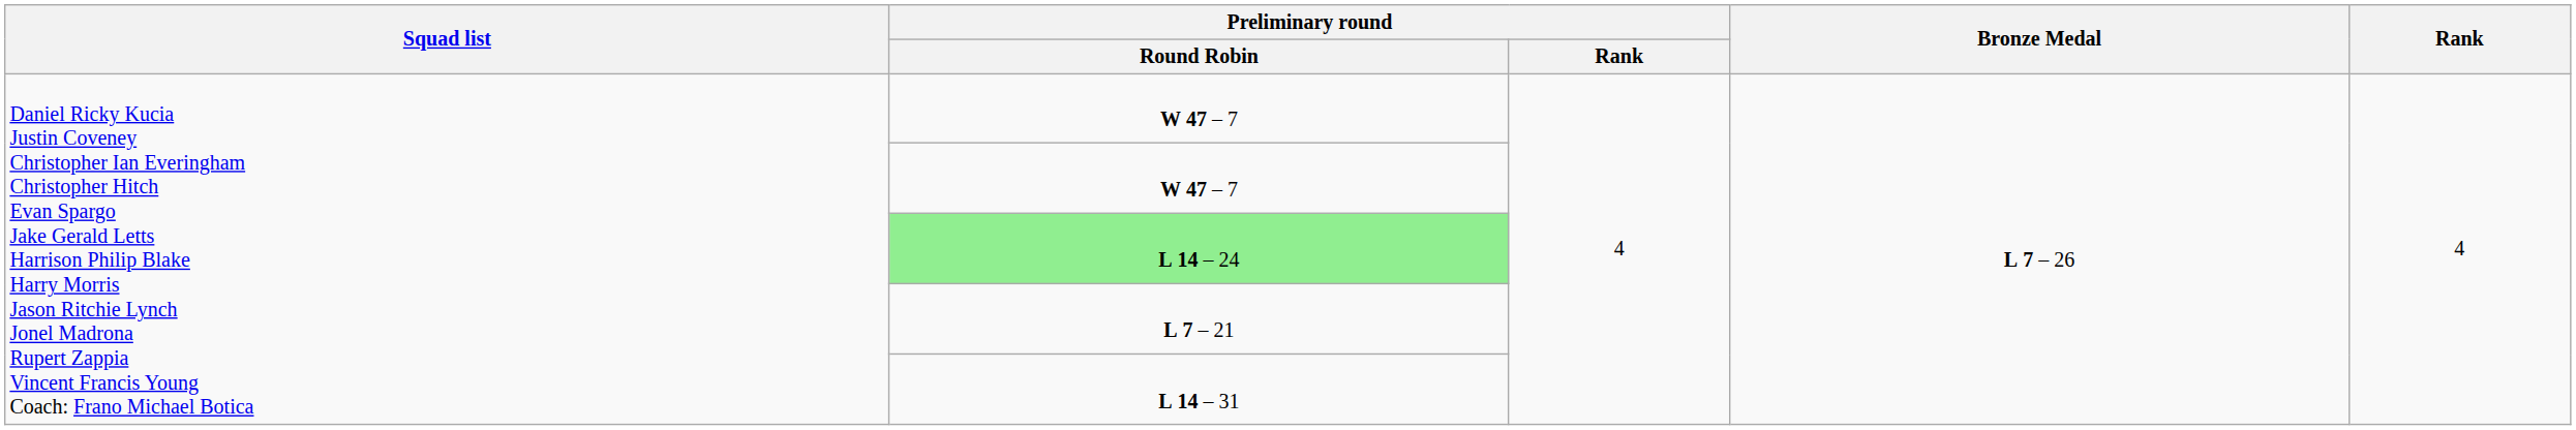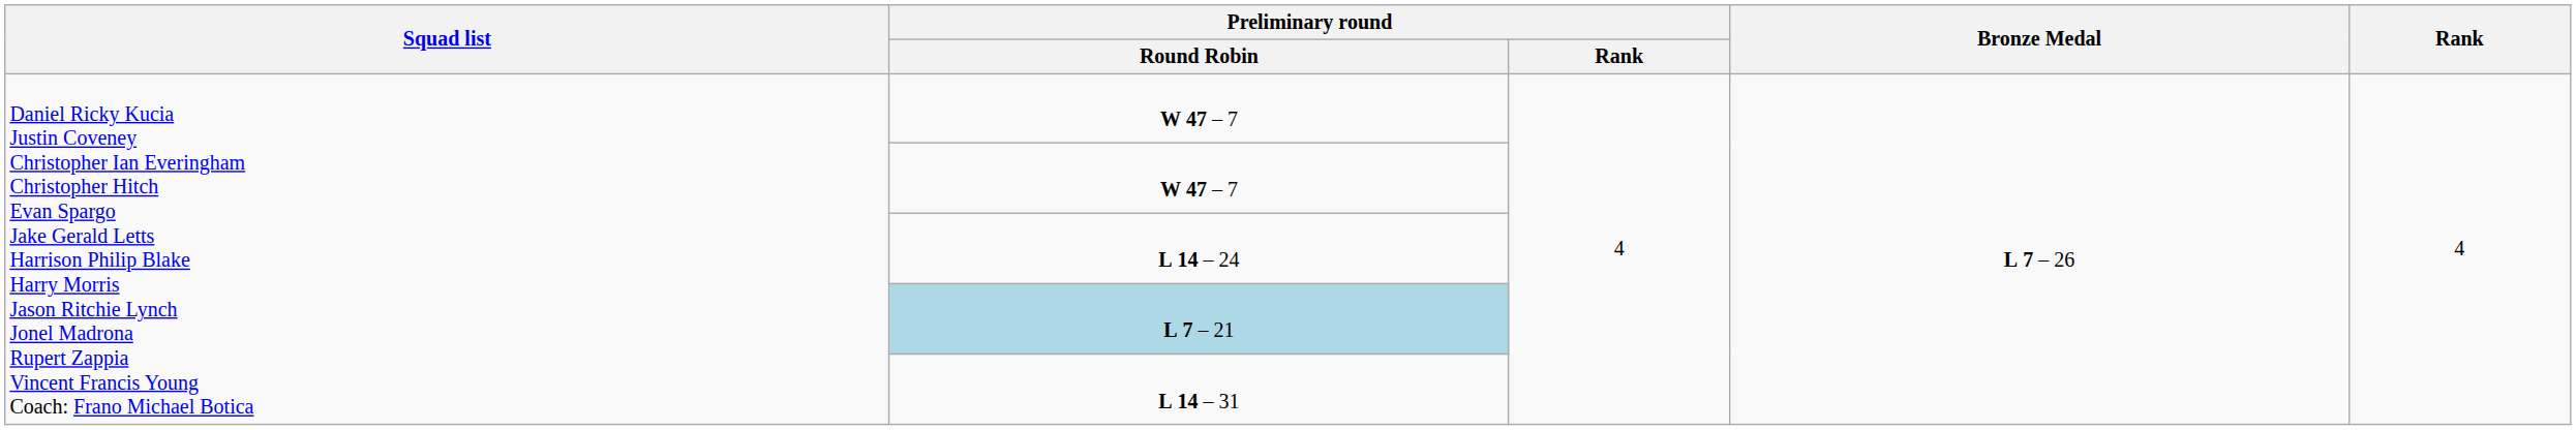L 14 – 24 | Preliminary round / Round Robin: lightgreen background -> no background
L 7 – 21 | Preliminary round / Round Robin: no background -> lightblue background
